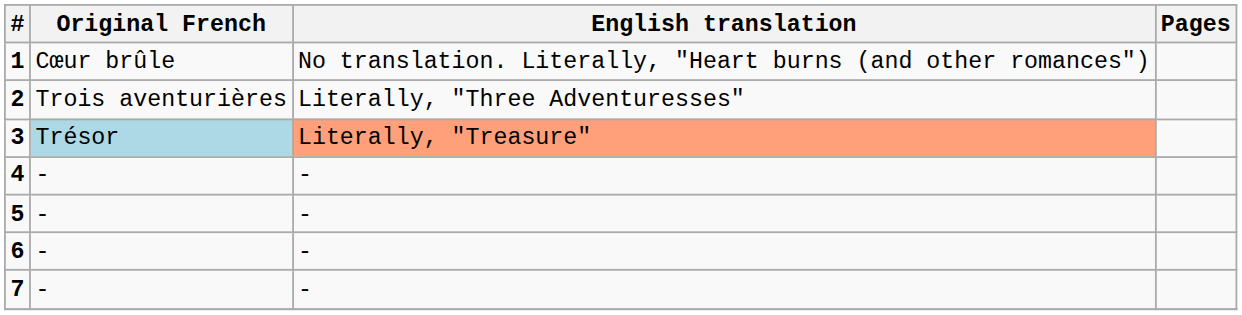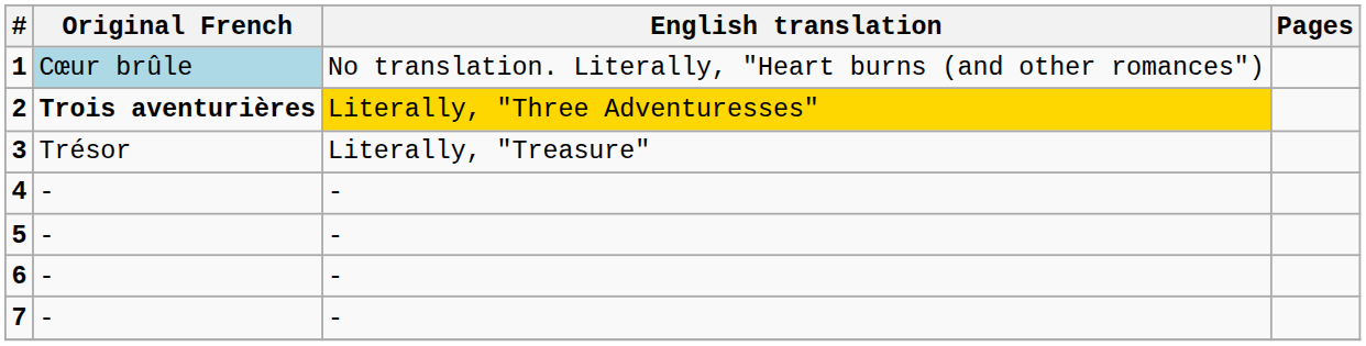1 | Original French: no background -> lightblue background
2 | Original French: normal -> bold
2 | English translation: no background -> gold background
3 | Original French: lightblue background -> no background
3 | English translation: lightsalmon background -> no background
